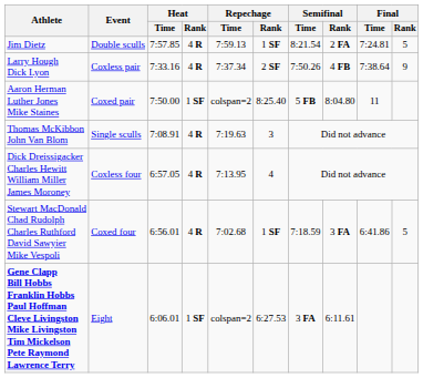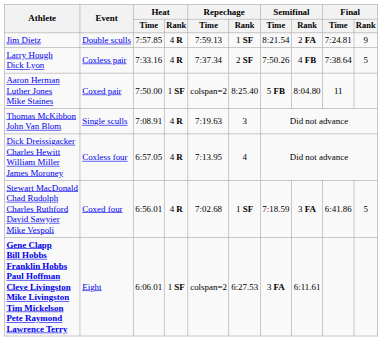Jim Dietz | Final / Rank: 5 -> 9
Larry Hough Dick Lyon | Final / Rank: 9 -> 5
